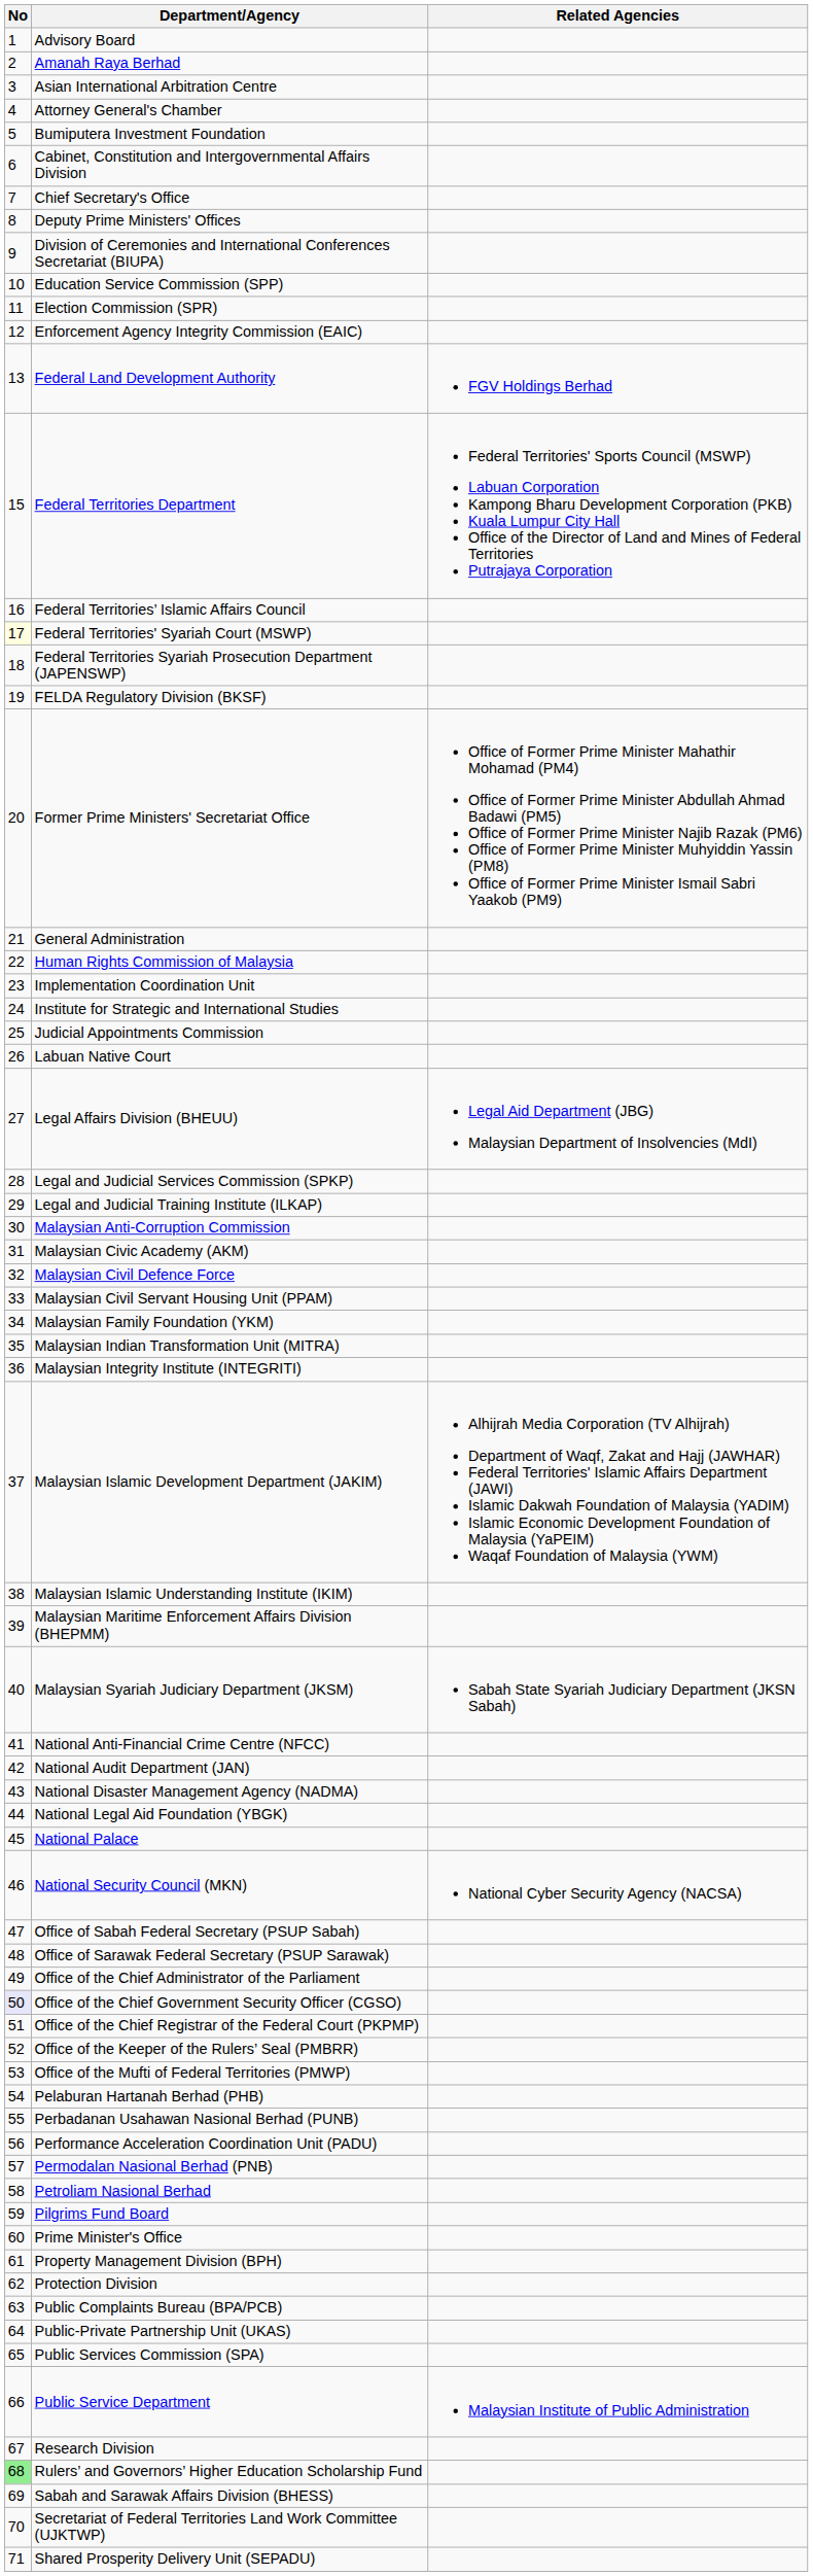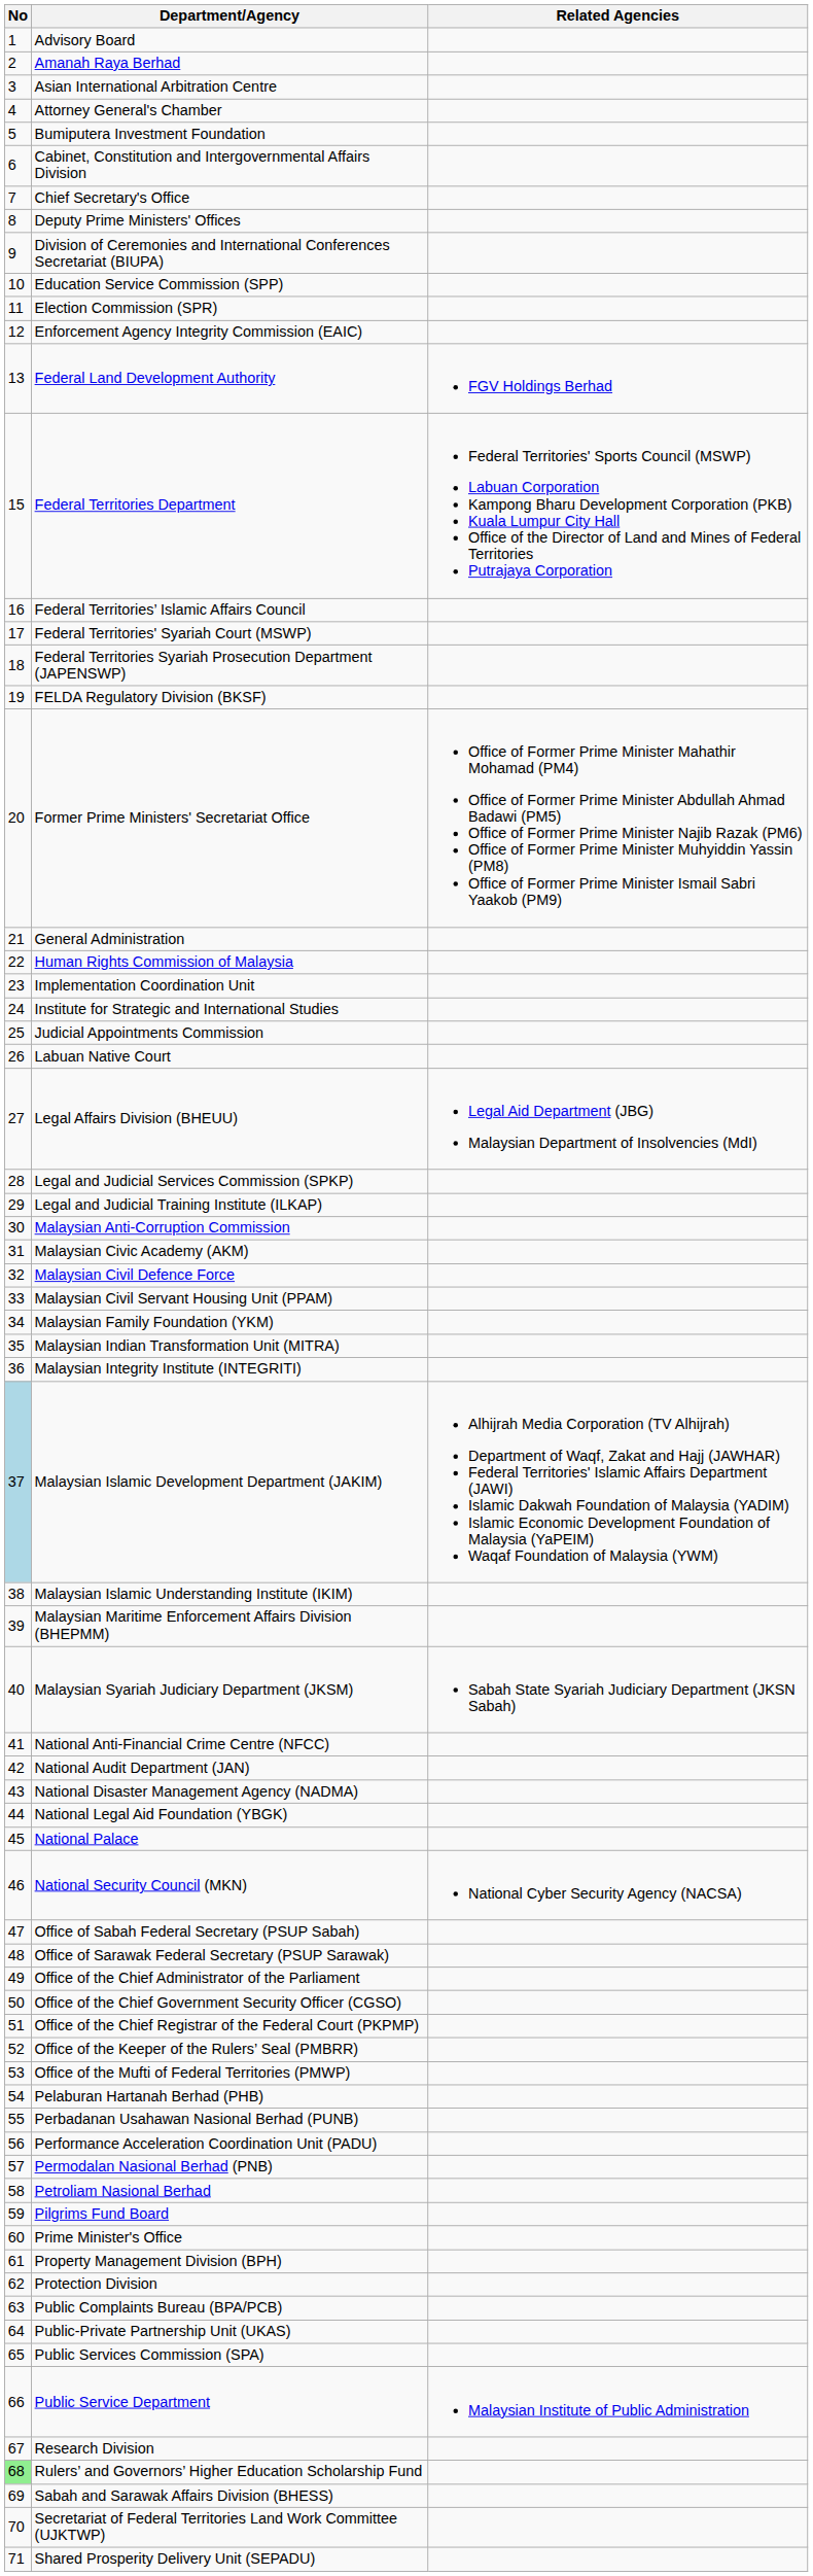Federal Territories' Syariah Court (MSWP) | No: lightyellow background -> no background
Malaysian Islamic Development Department (JAKIM) | No: no background -> lightblue background
Office of the Chief Government Security Officer (CGSO) | No: lavender background -> no background
